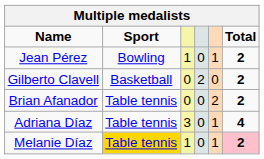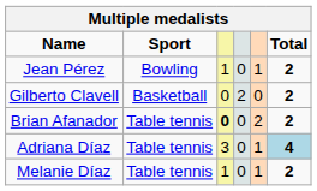Brian Afanador | column 3: normal -> bold
Adriana Díaz | Total: no background -> lightblue background
Melanie Díaz | Sport: gold background -> no background
Melanie Díaz | Total: pink background -> no background
